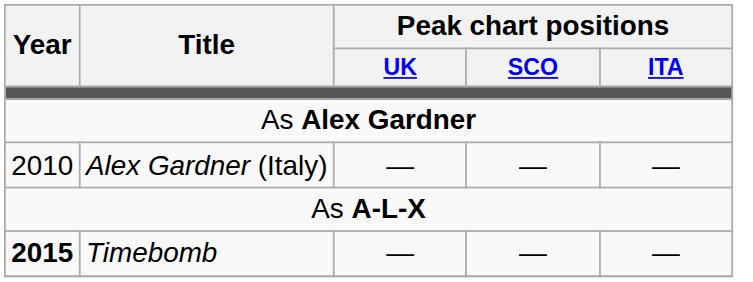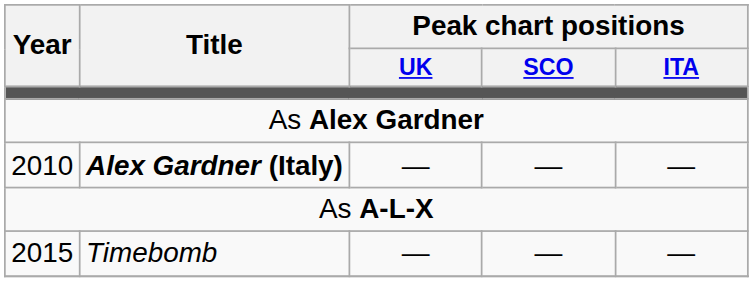Alex Gardner (Italy) | Title: normal -> bold
Timebomb | Year: bold -> normal
